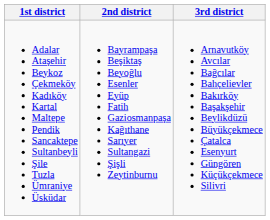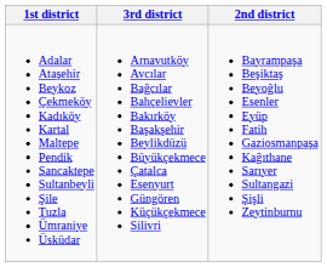columns swapped: 2nd district <-> 3rd district
